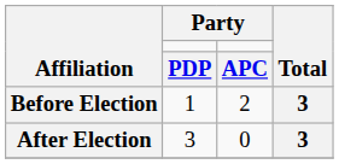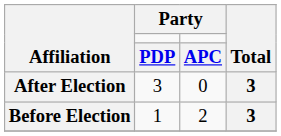rows swapped: Before Election <-> After Election
